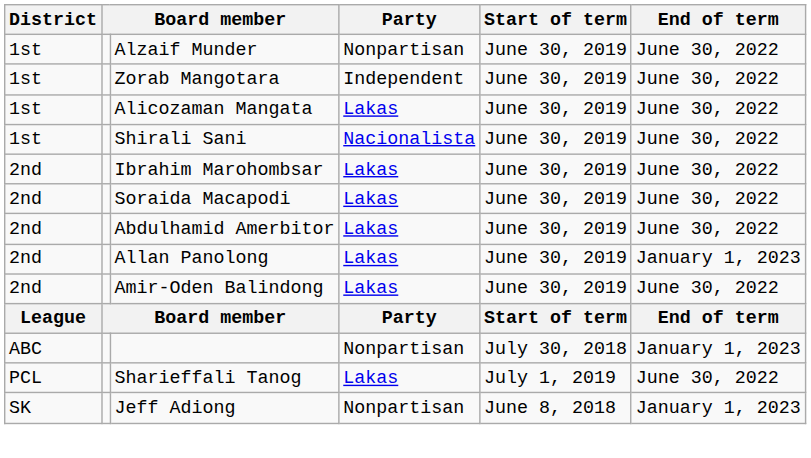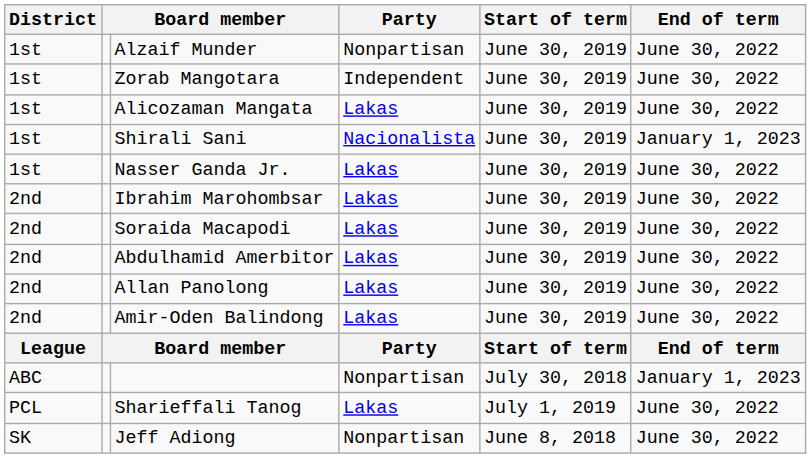Shirali Sani | End of term: June 30, 2022 -> January 1, 2023
+ row: 1st | Nasser Ganda Jr. | Lakas | June 30, 2019 | June 30, 2022
Allan Panolong | End of term: January 1, 2023 -> June 30, 2022
Jeff Adiong | End of term: January 1, 2023 -> June 30, 2022
